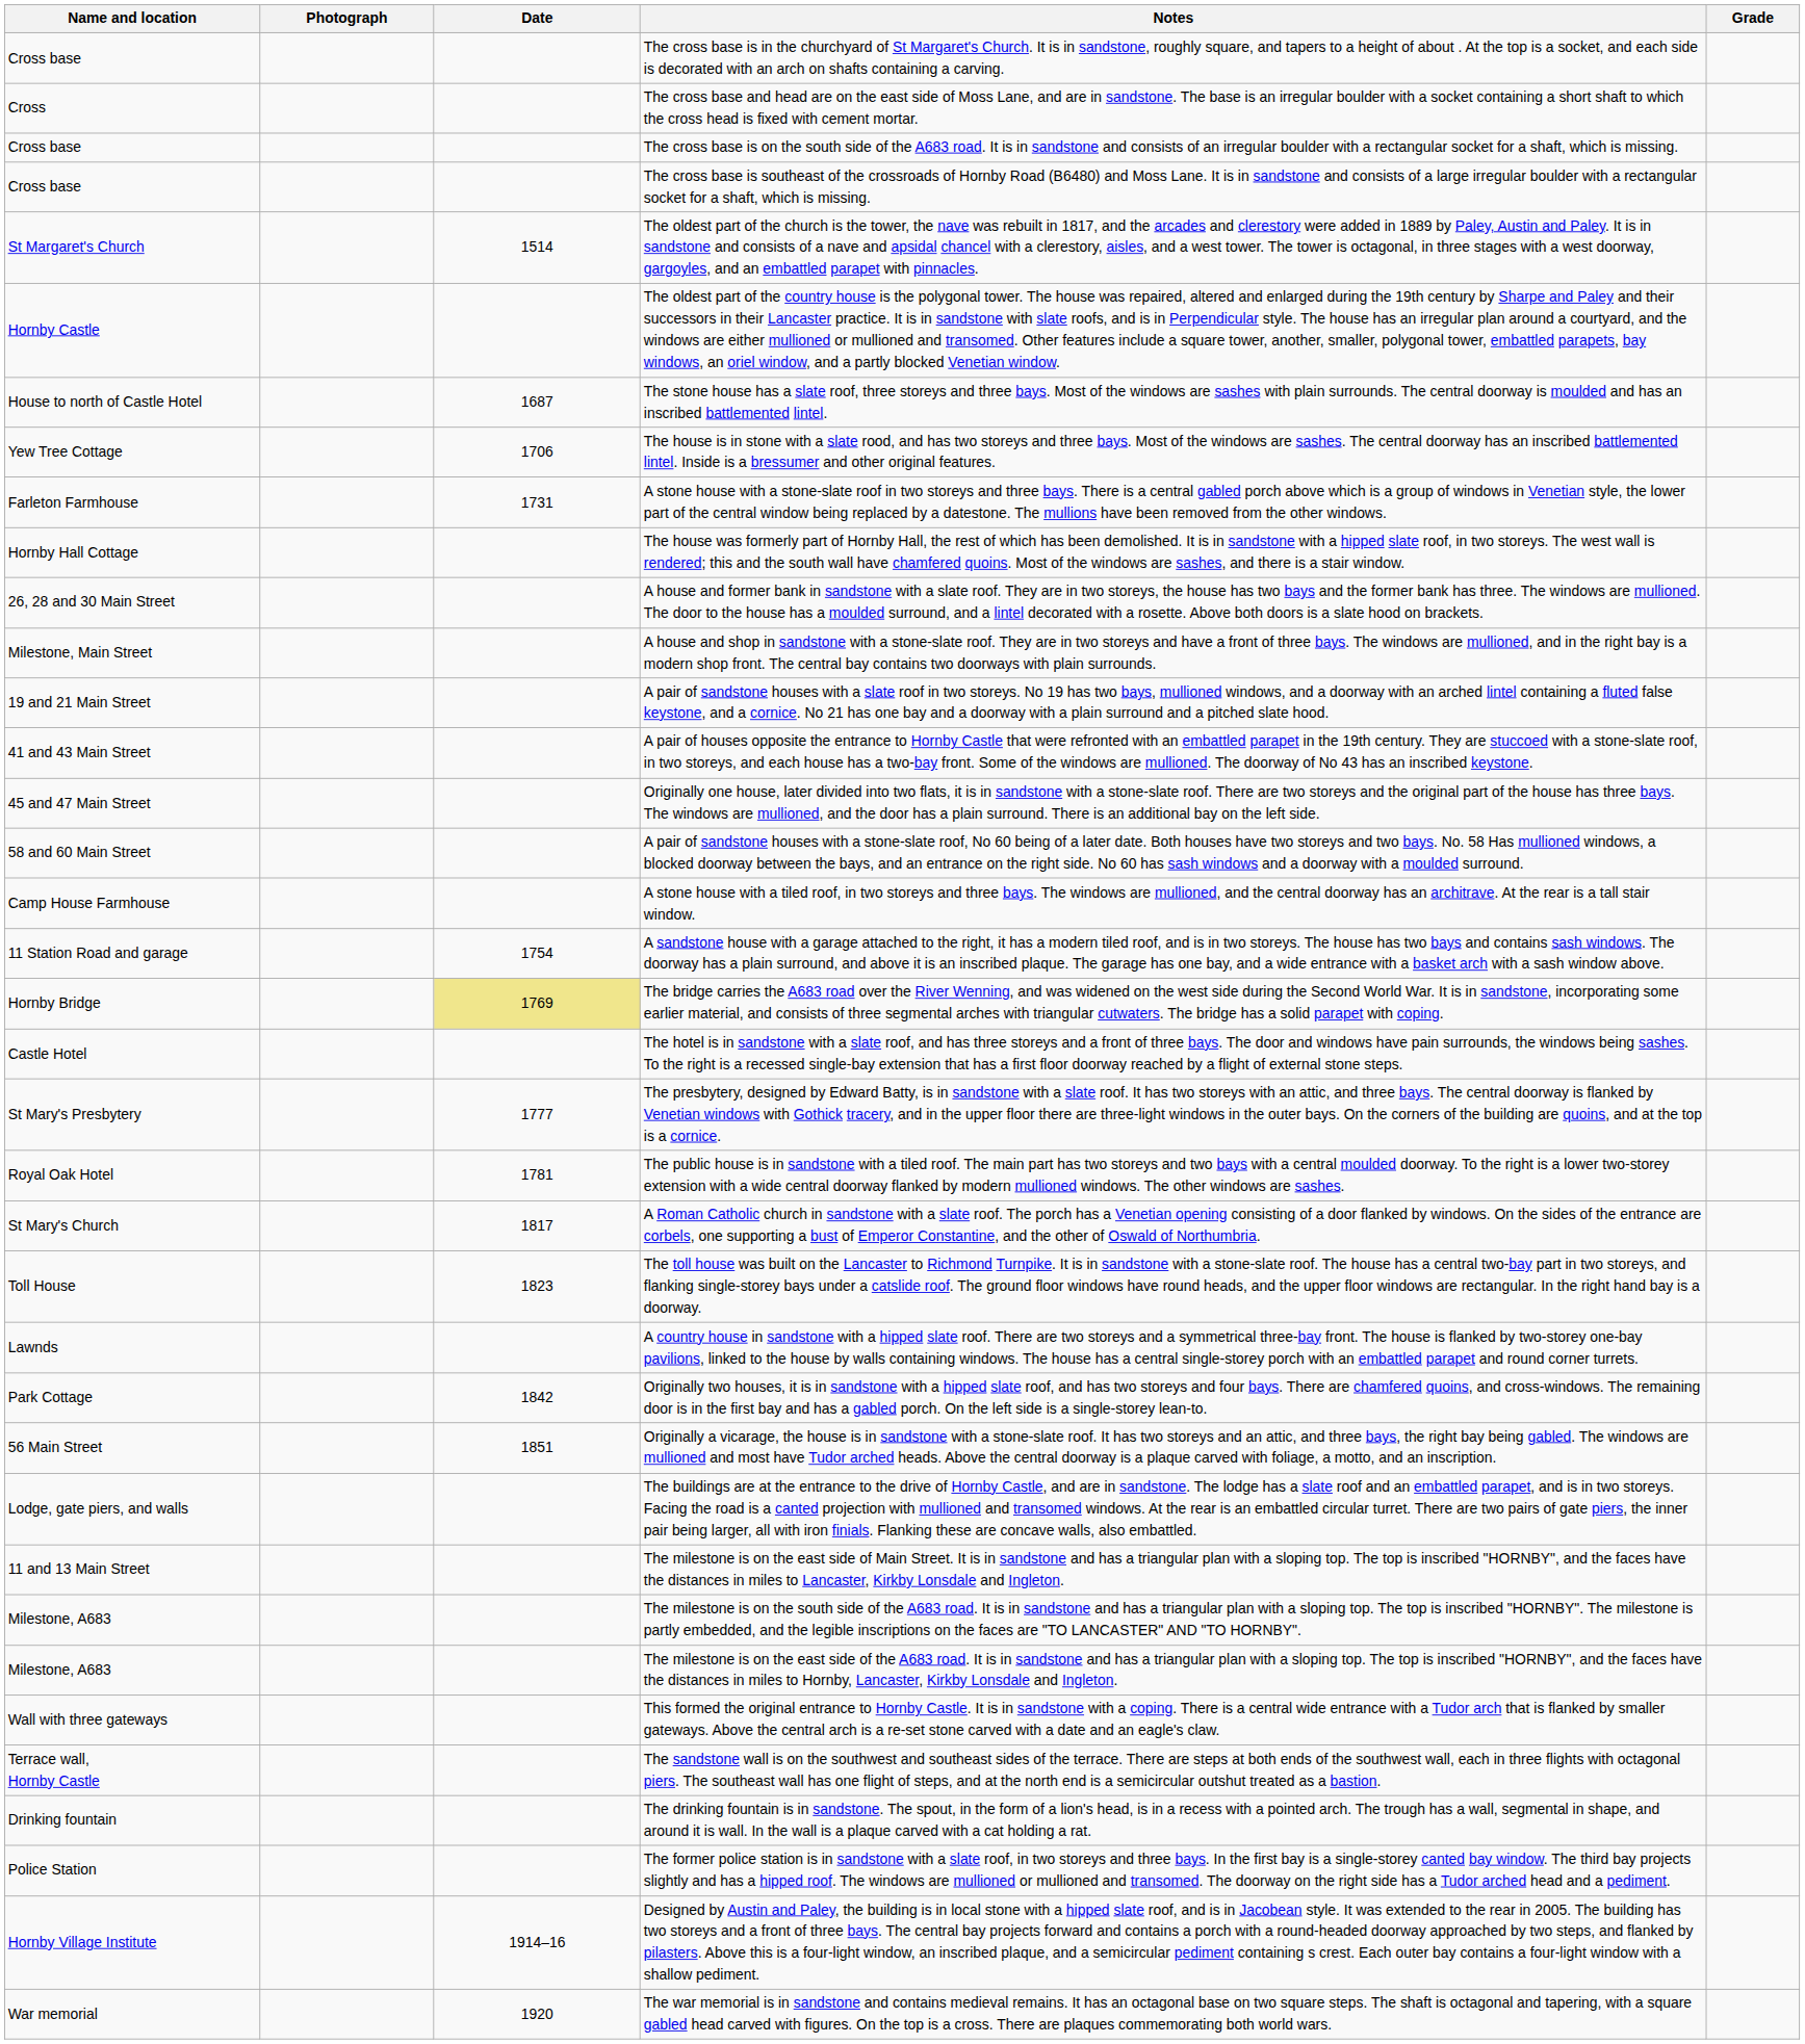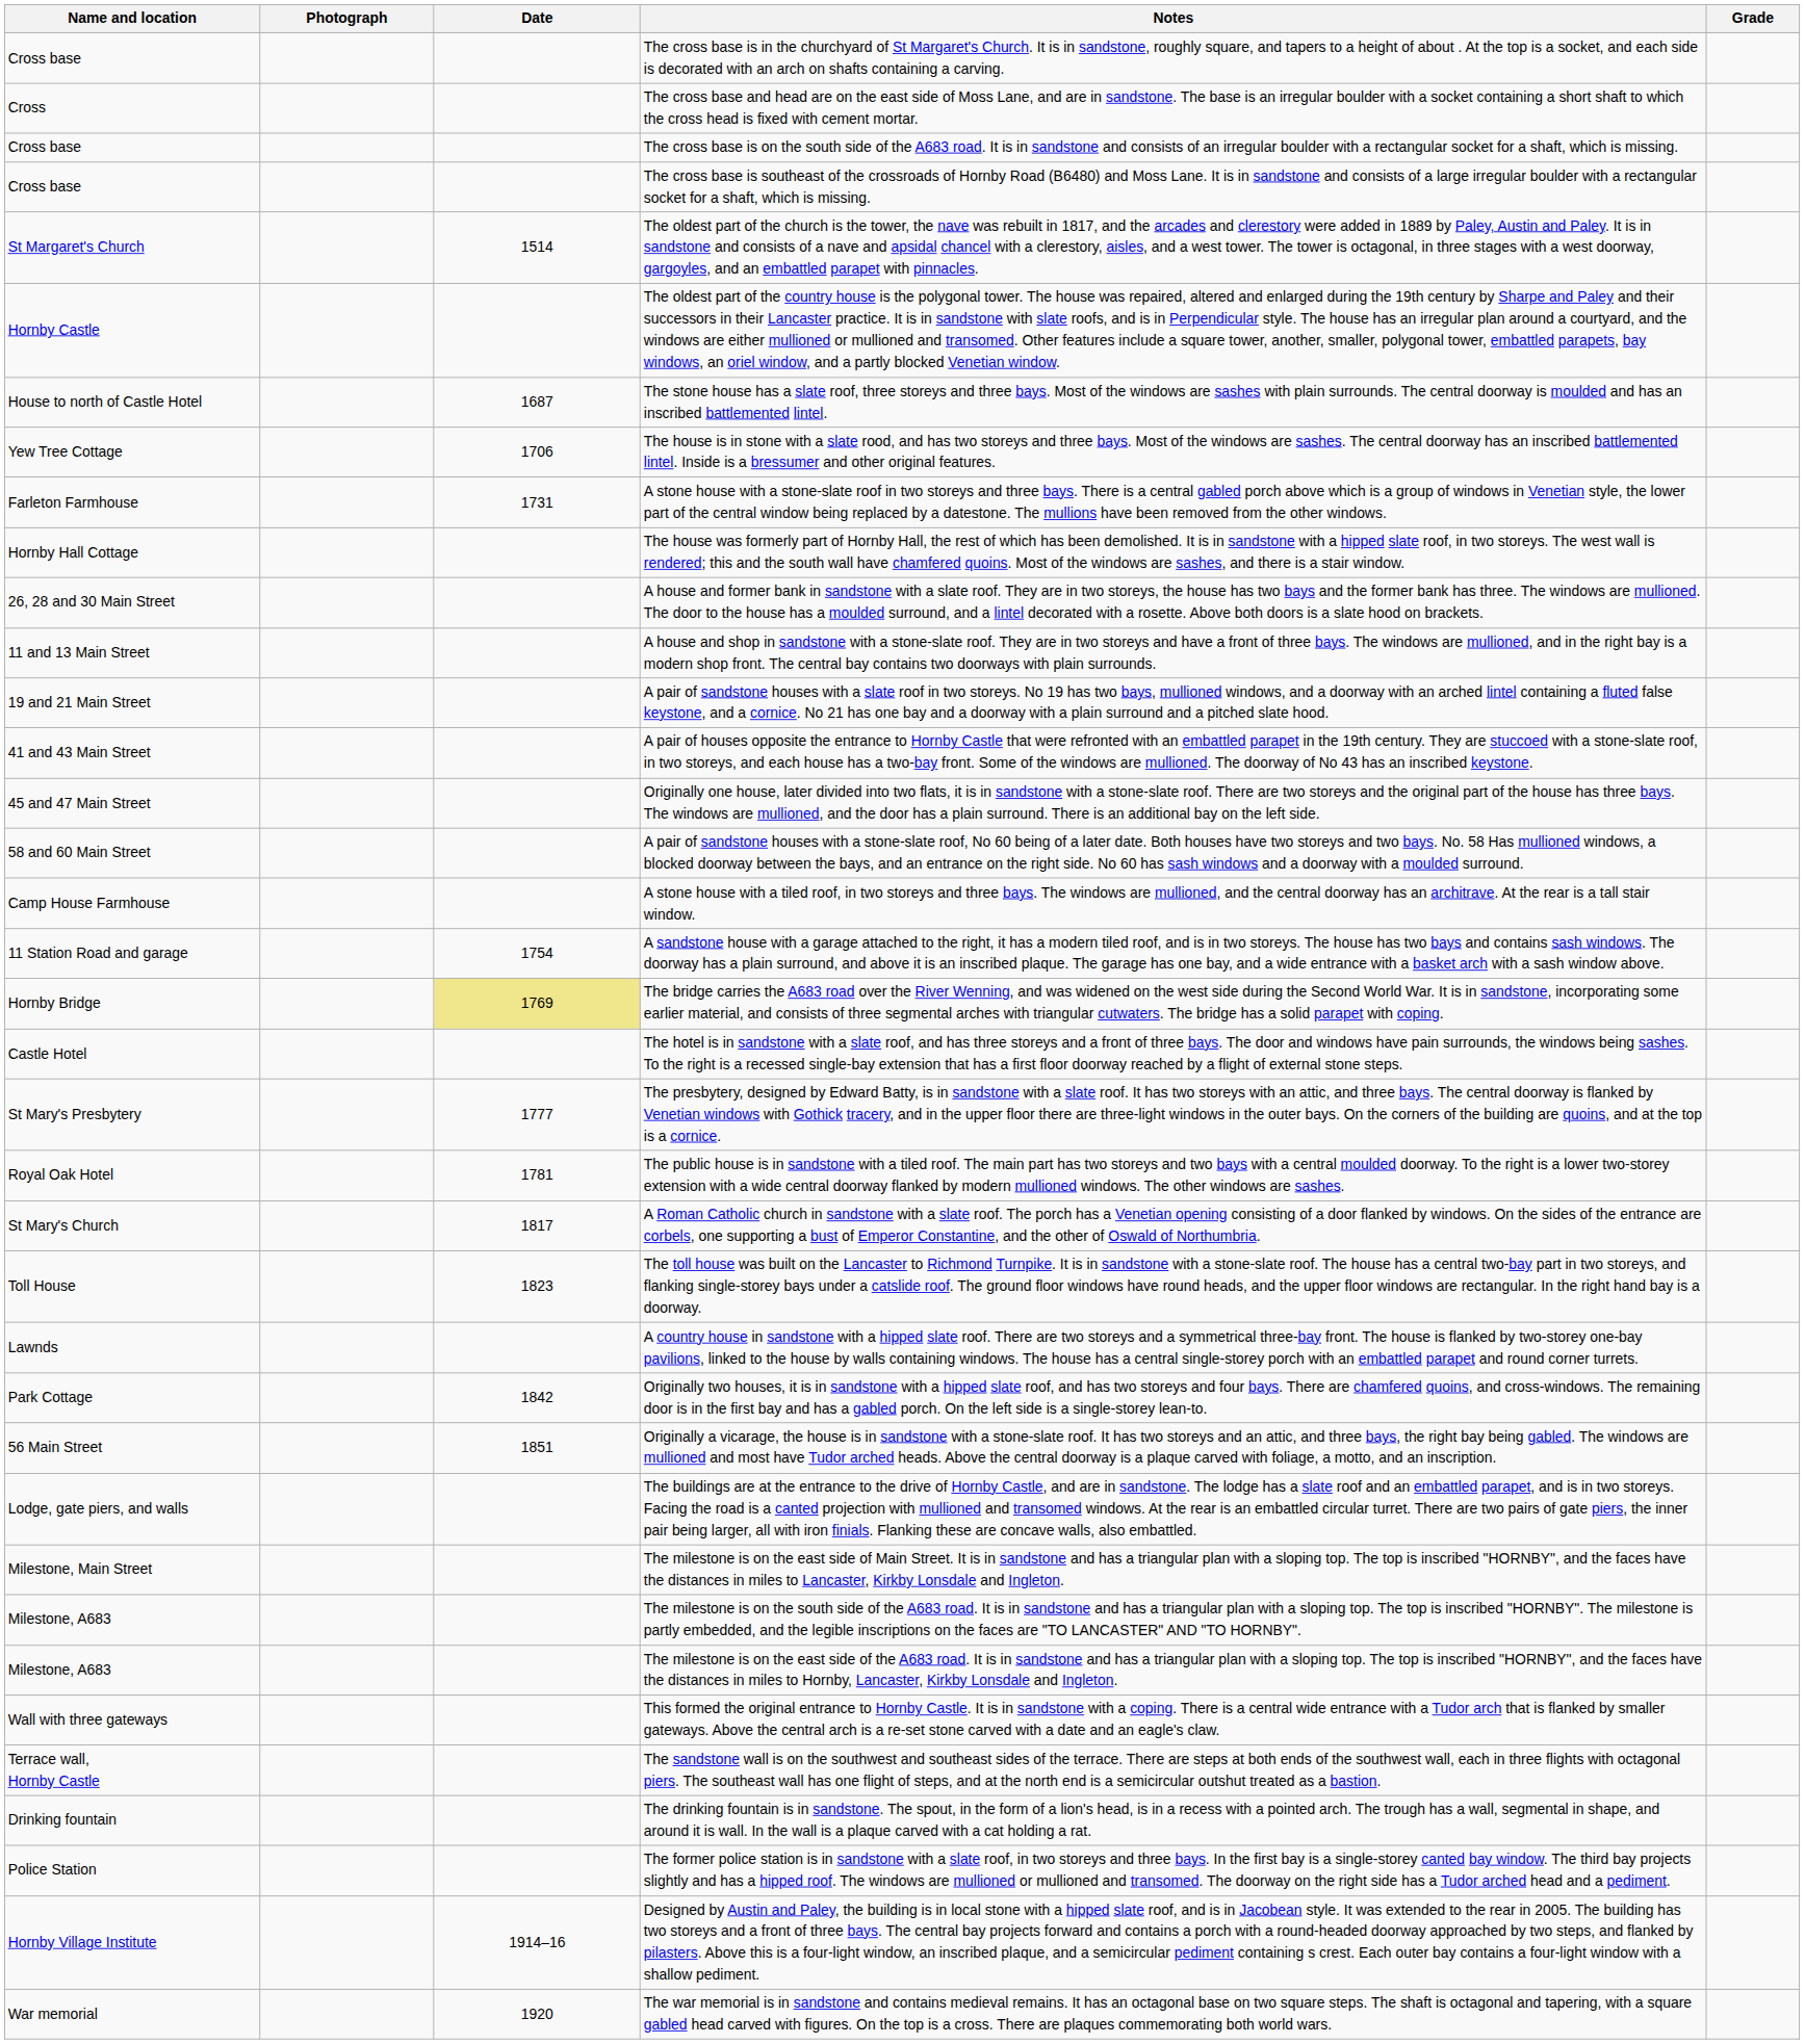row 13 | Name and location: Milestone, Main Street -> 11 and 13 Main Street
row 30 | Name and location: 11 and 13 Main Street -> Milestone, Main Street
